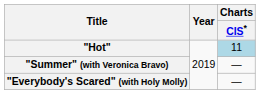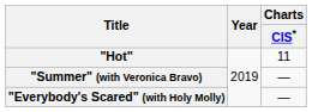"Hot" | Charts / CIS*: lightblue background -> no background
